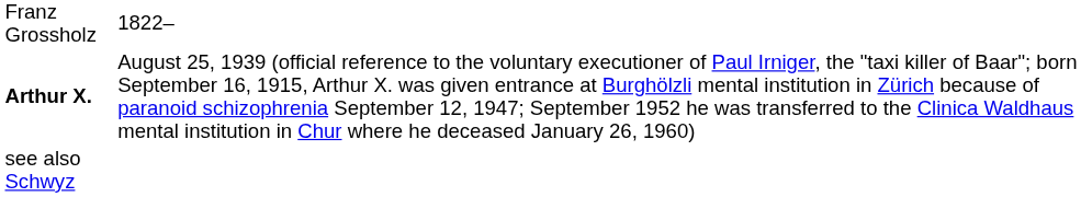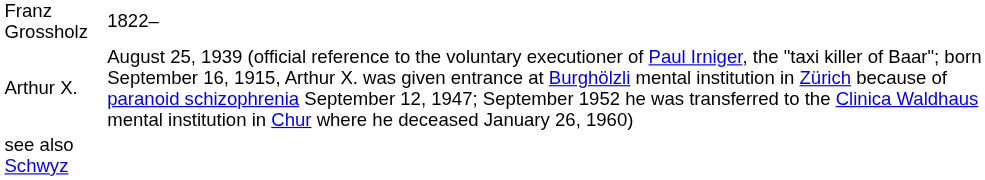Arthur X. | column 1: bold -> normal
